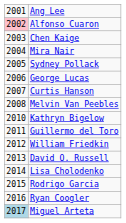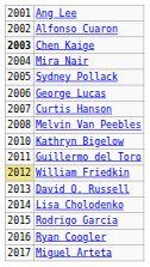Alfonso Cuaron | column 1: pink background -> no background
Chen Kaige | column 1: normal -> bold
William Friedkin | column 1: no background -> khaki background
Miguel Arteta | column 1: lightblue background -> no background
